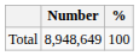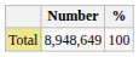row 2 | column 1: no background -> khaki background
